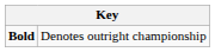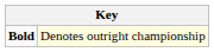Bold | column 2: no background -> lightyellow background
